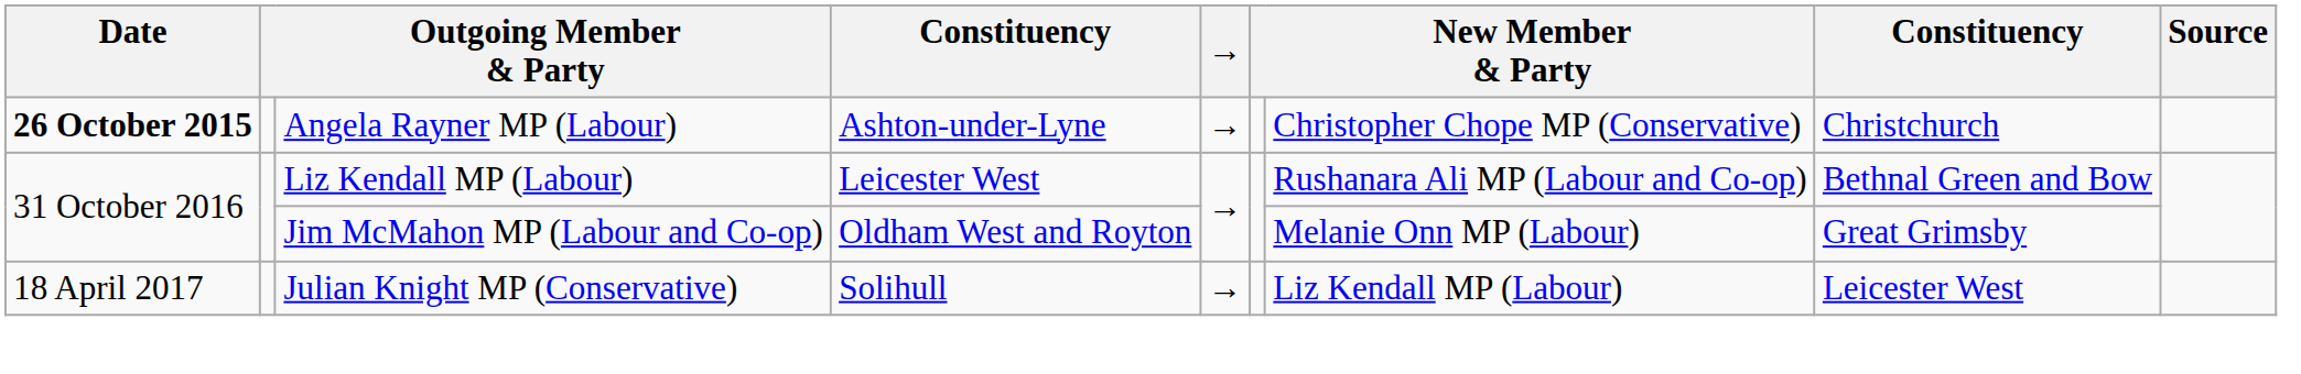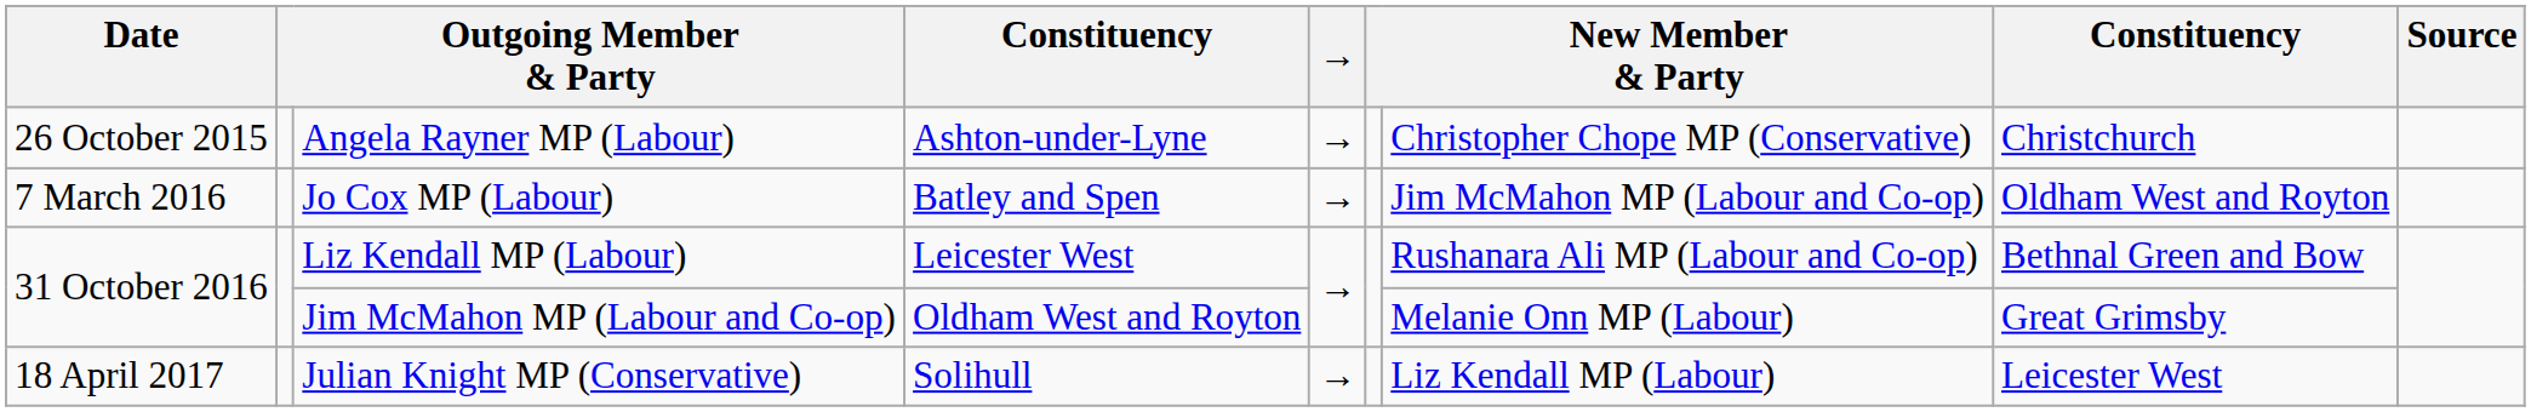Angela Rayner MP (Labour) | Date: bold -> normal
+ row: 7 March 2016 | Jo Cox MP (Labour) | Batley and Spen | → | Jim McMahon MP (Labour and Co-op) | Oldham West and Royton
